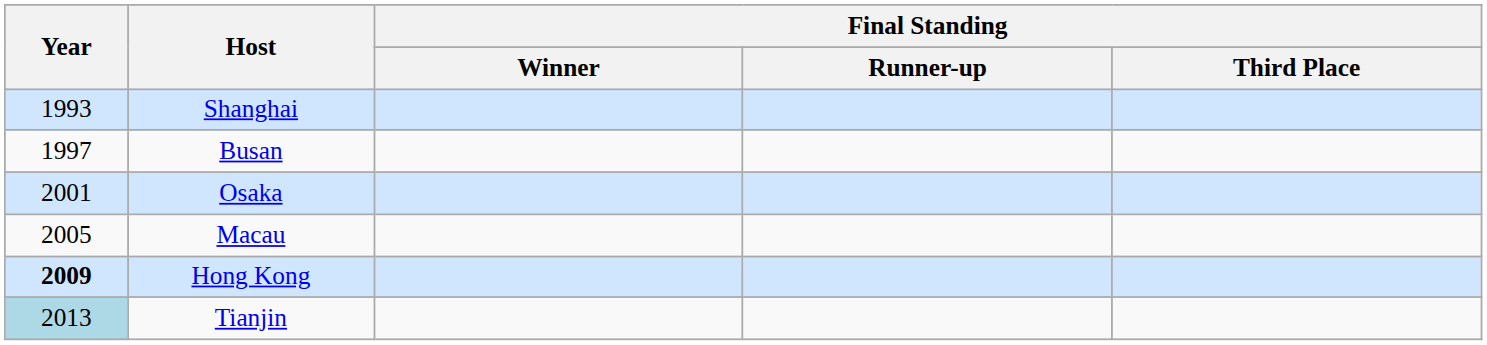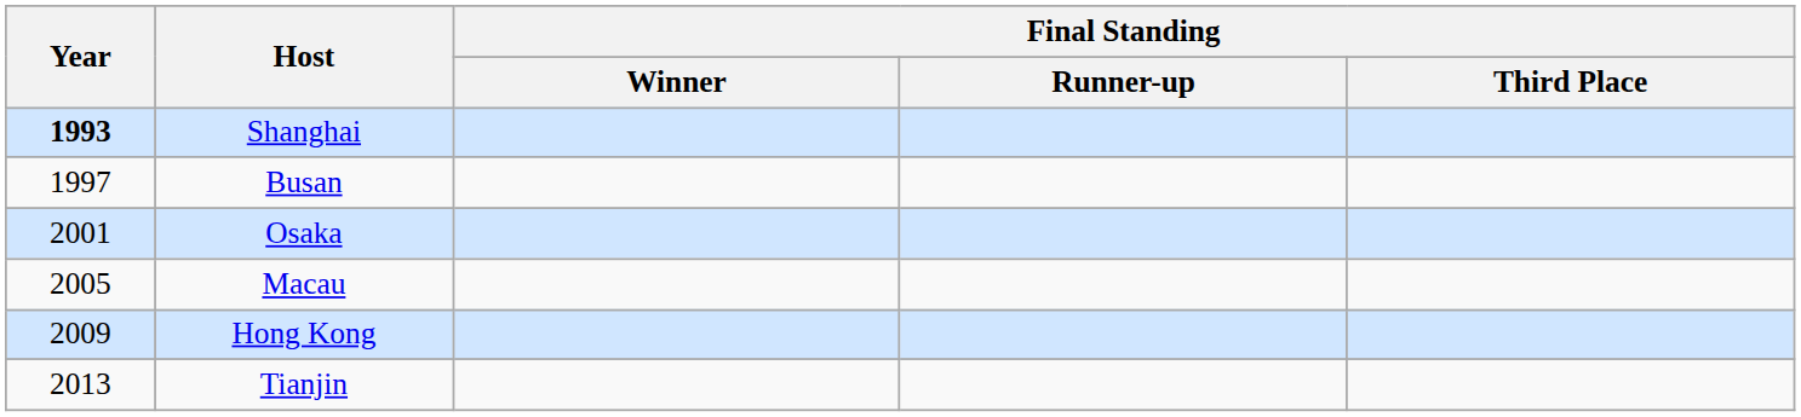Shanghai | Year: normal -> bold
Hong Kong | Year: bold -> normal
Tianjin | Year: lightblue background -> no background
